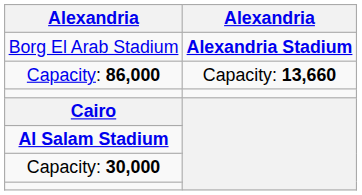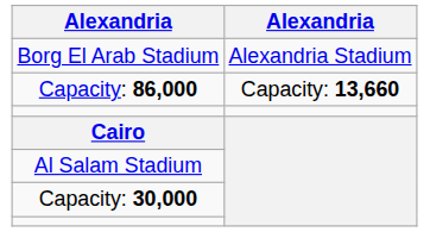Borg El Arab Stadium | column 2: bold -> normal
Al Salam Stadium | column 1: bold -> normal
